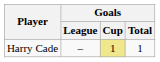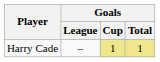Harry Cade | Goals / Total: no background -> khaki background
